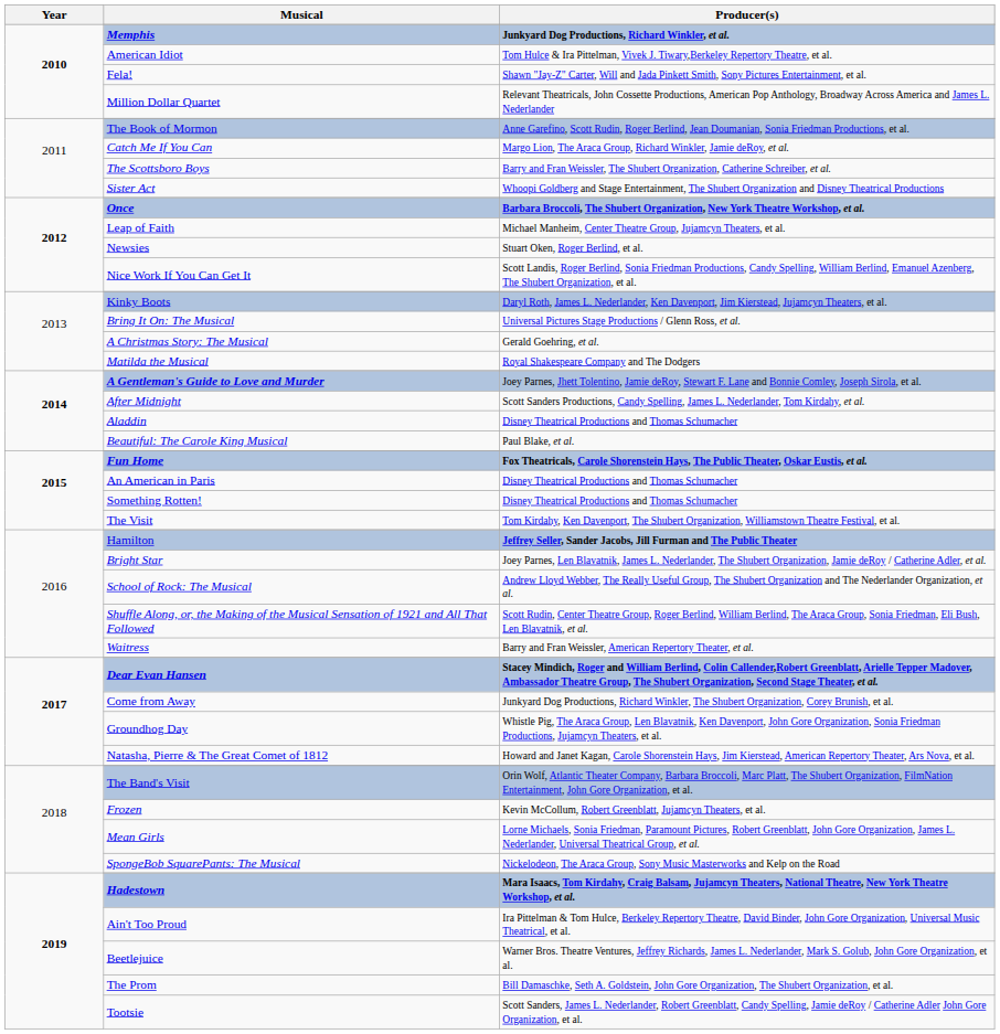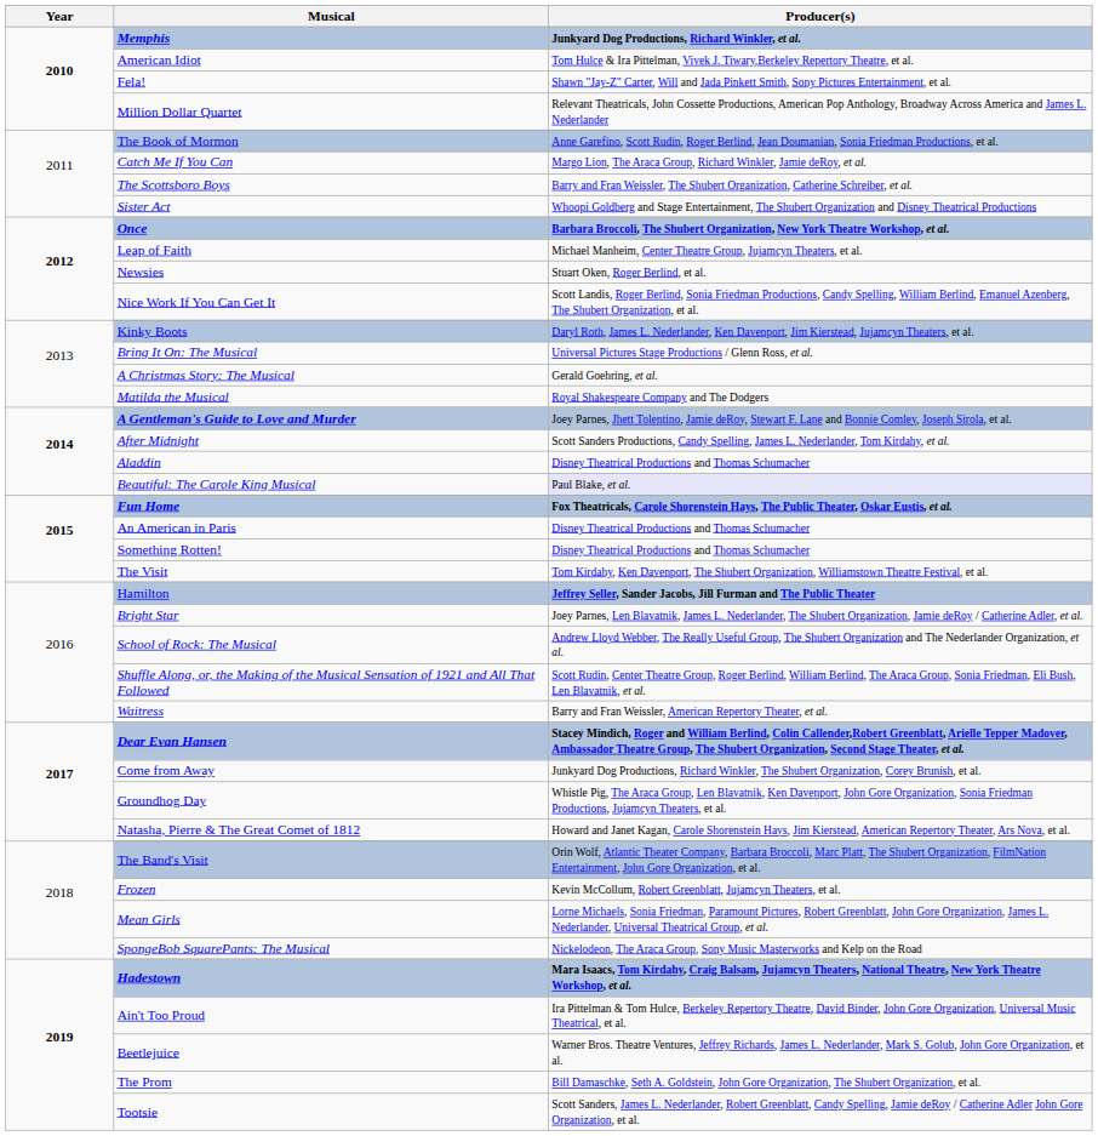Beautiful: The Carole King Musical | Producer(s): no background -> lavender background
